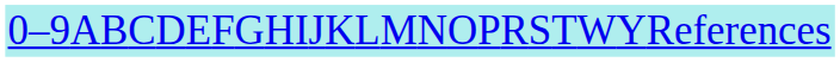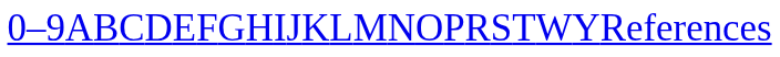row 1 | column 1: paleturquoise background -> no background
